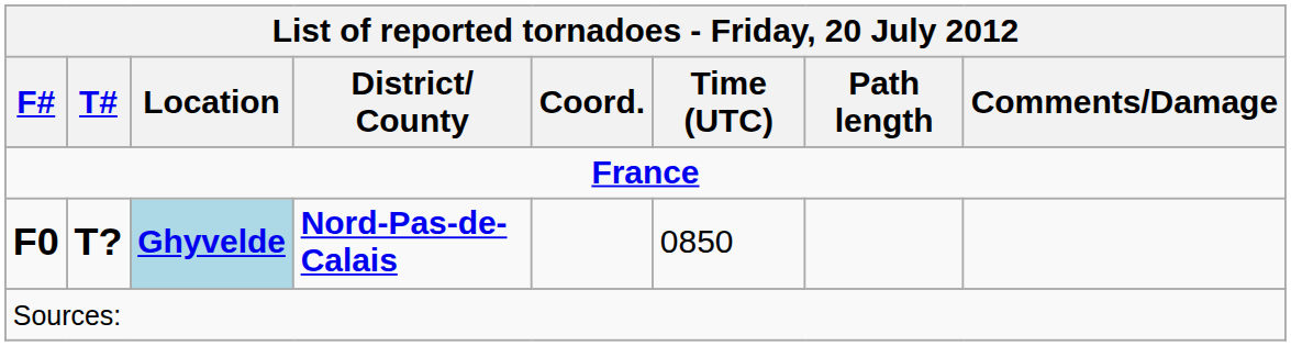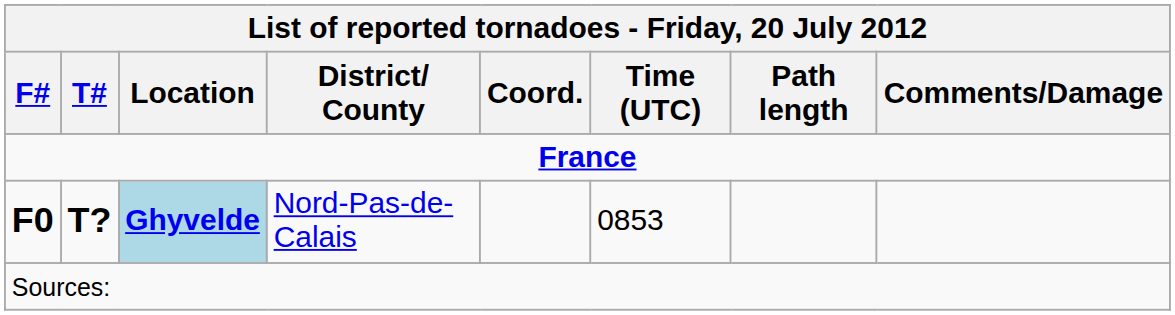F0 | District/ County: bold -> normal
F0 | Time (UTC): 0850 -> 0853
